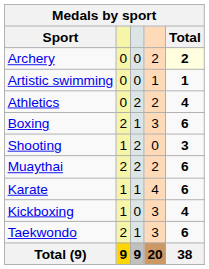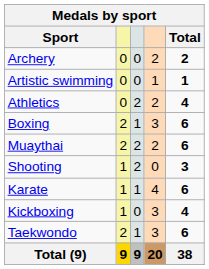Archery | Total: lightyellow background -> no background
rows swapped: Muaythai <-> Shooting
